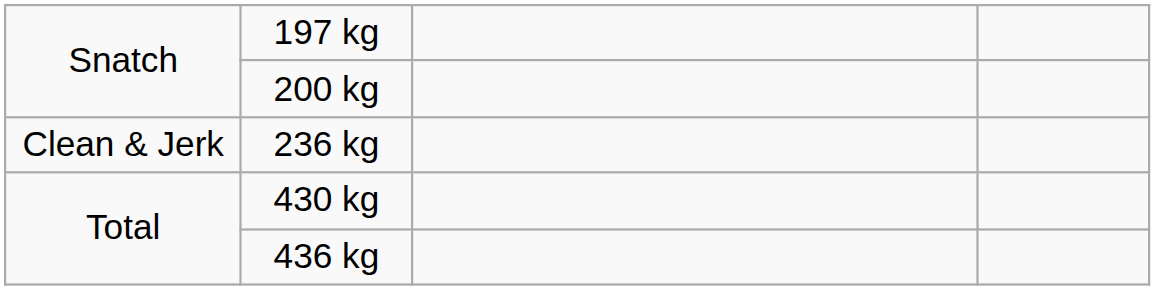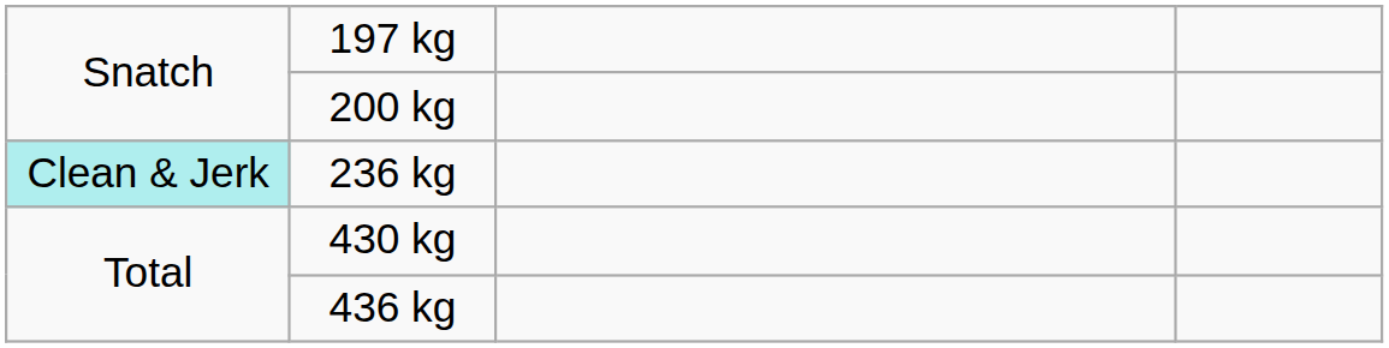236 kg | column 1: no background -> paleturquoise background
